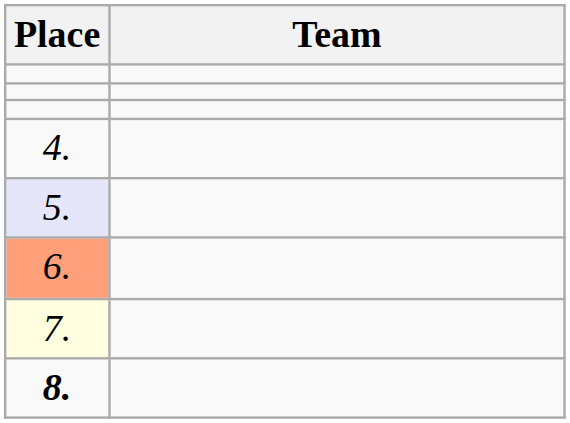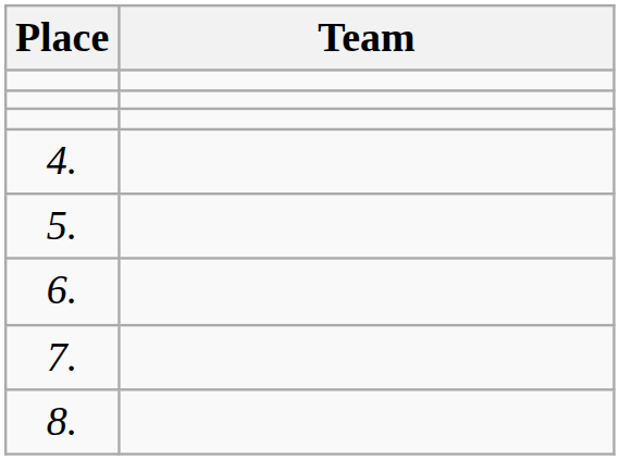row 6 | Place: lavender background -> no background
row 7 | Place: lightsalmon background -> no background
row 8 | Place: lightyellow background -> no background
row 9 | Place: bold -> normal
